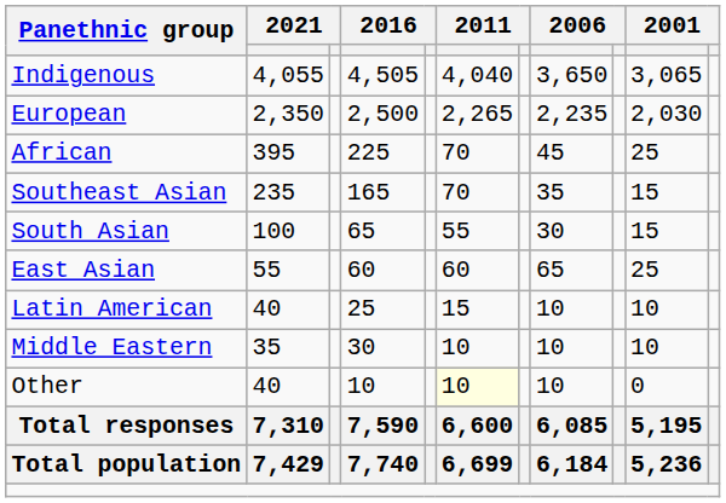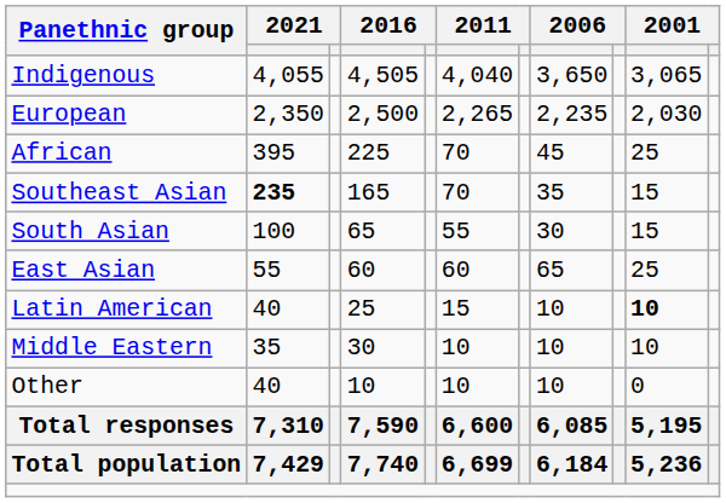Southeast Asian | column 2: normal -> bold
Latin American | column 10: normal -> bold
Other | column 6: lightyellow background -> no background
